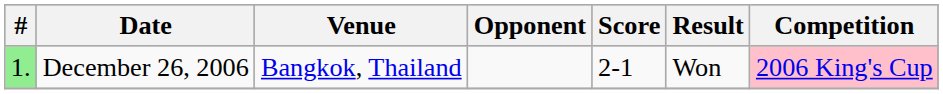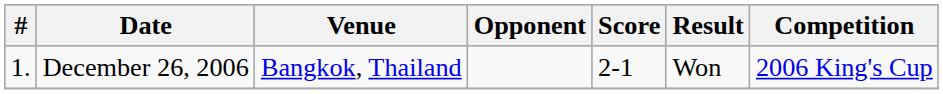December 26, 2006 | #: lightgreen background -> no background
December 26, 2006 | Competition: pink background -> no background
